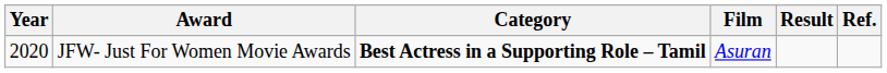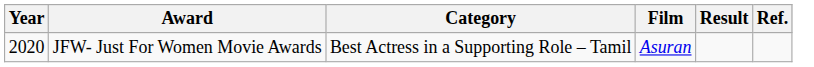JFW- Just For Women Movie Awards | Category: bold -> normal
